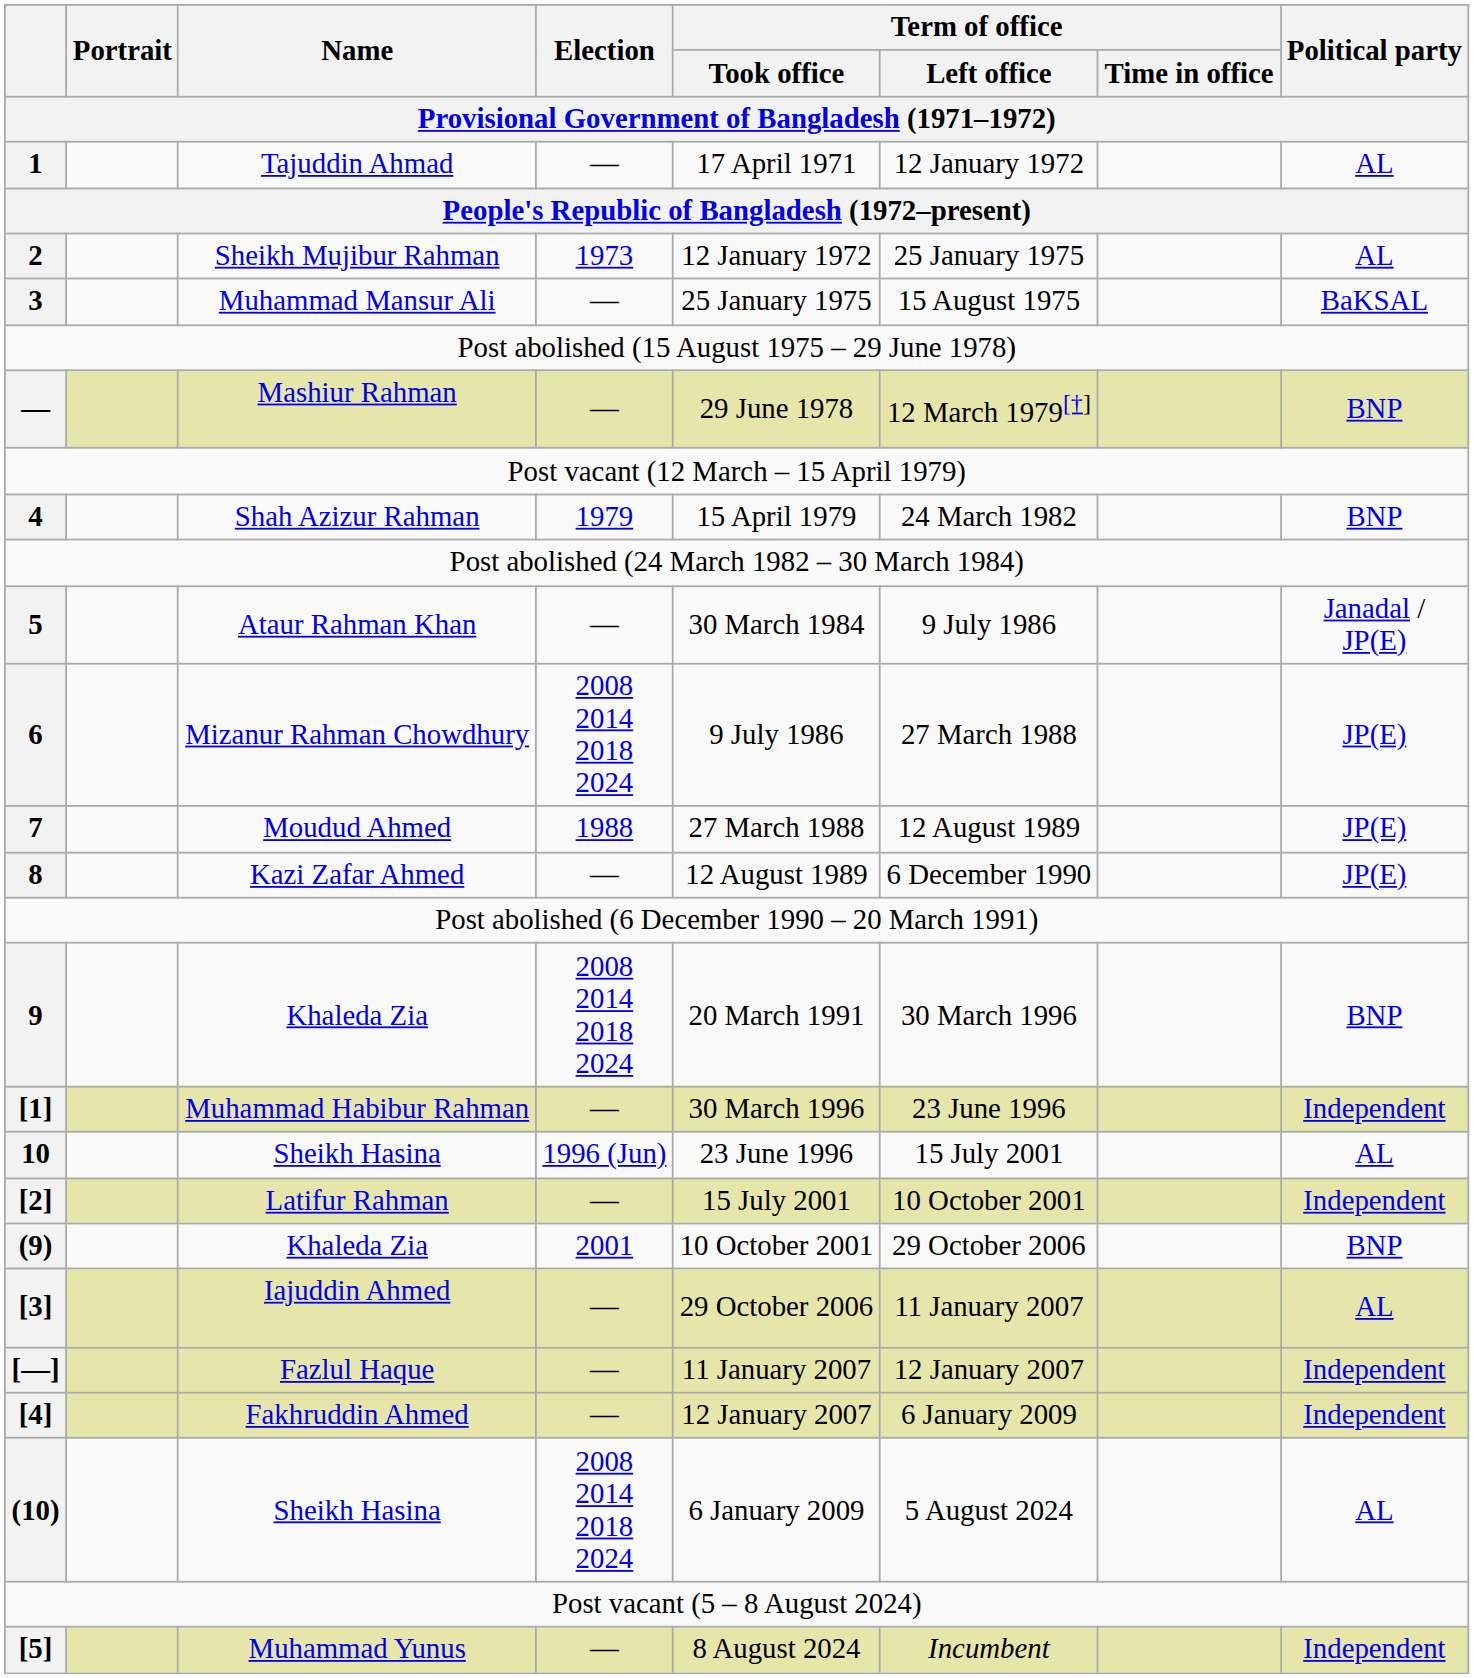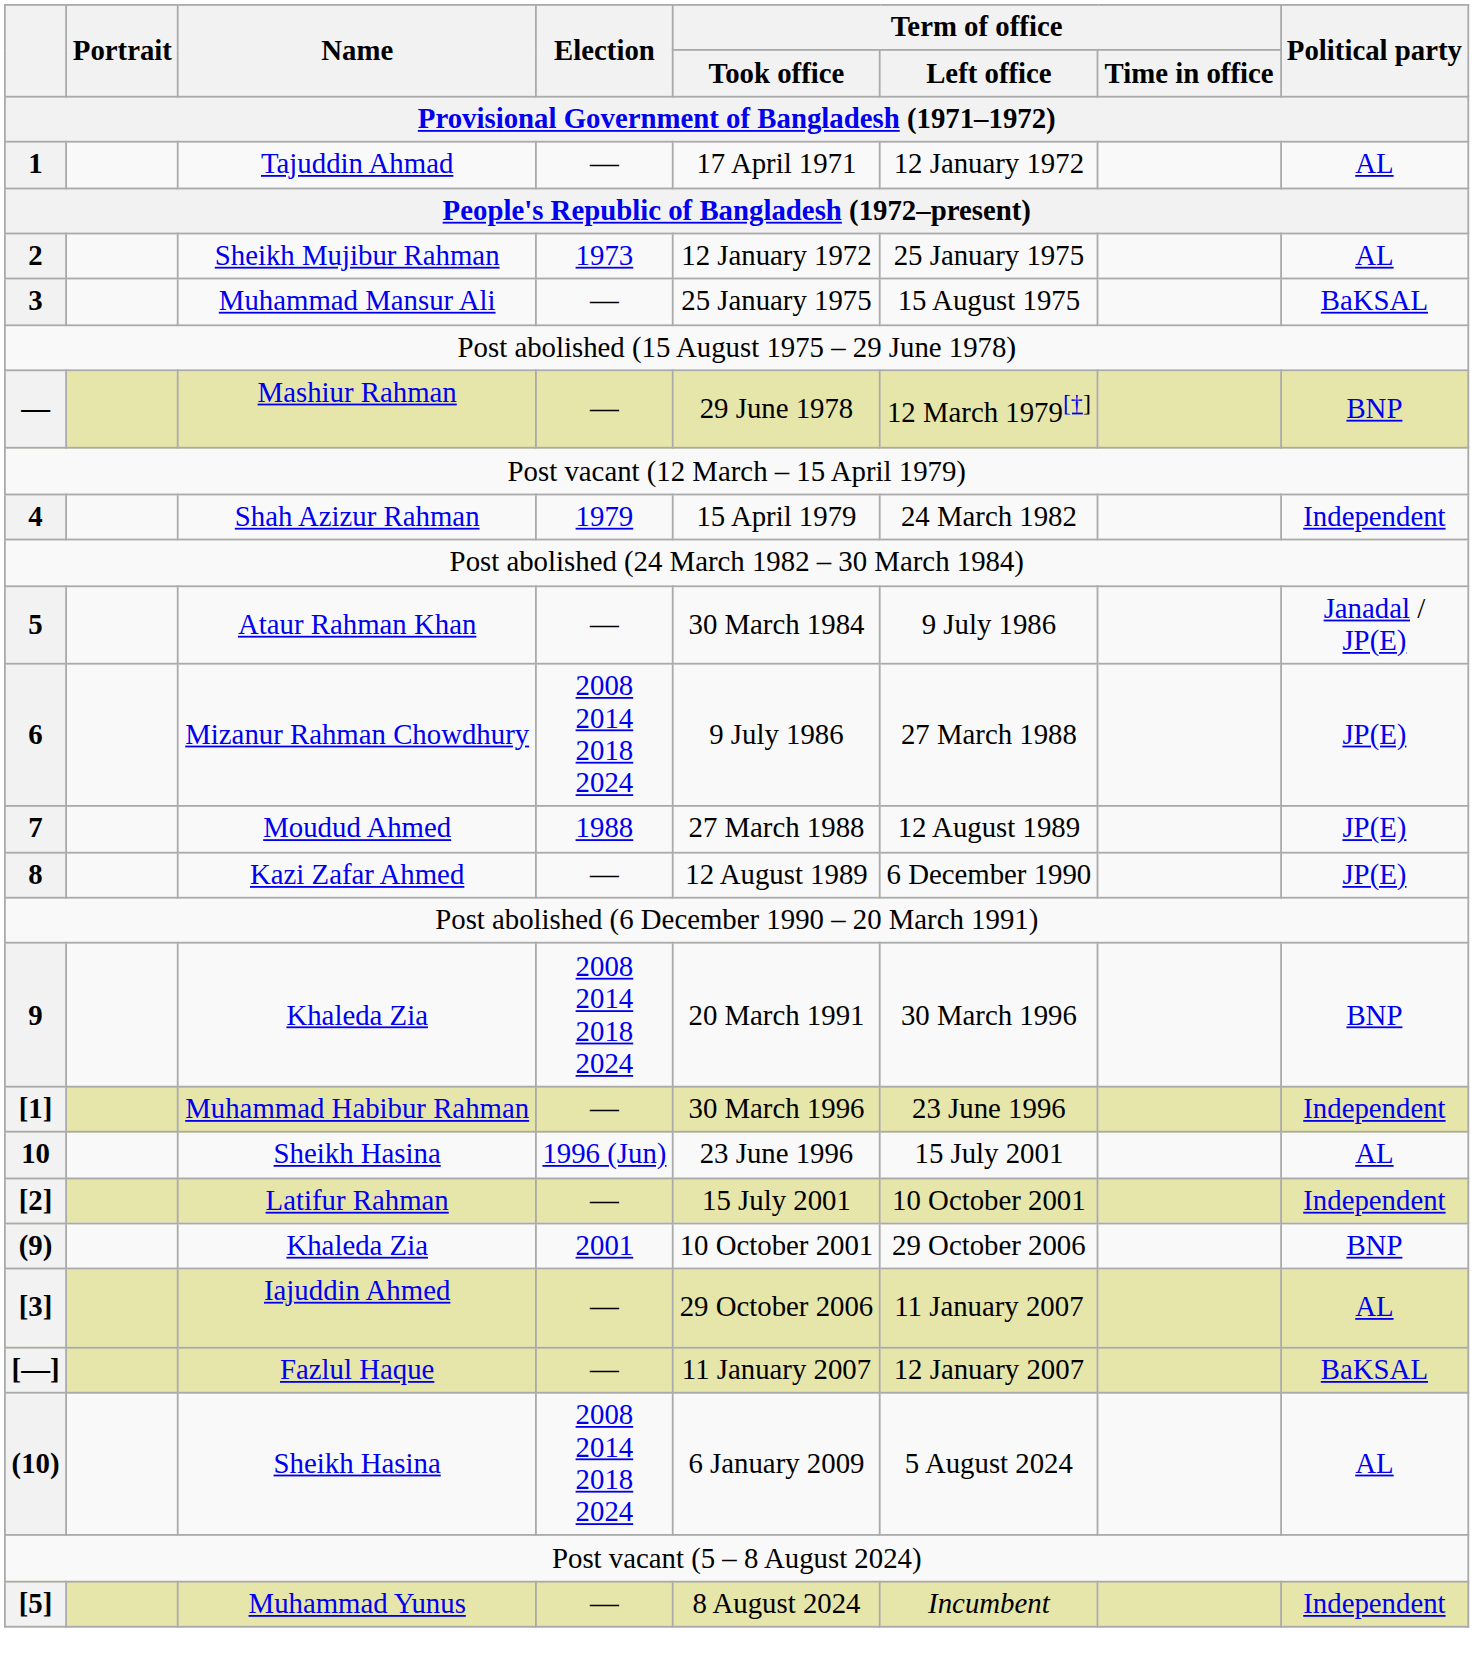Shah Azizur Rahman | Political party: BNP -> Independent
Fazlul Haque | Political party: Independent -> BaKSAL
- row: [4] | Fakhruddin Ahmed | — | 12 January 2007 | 6 January 2009 | Independent
